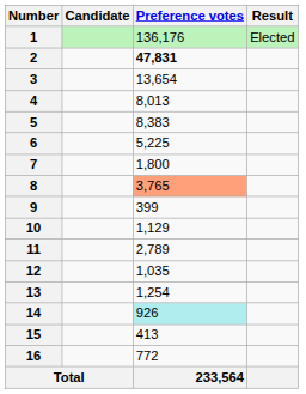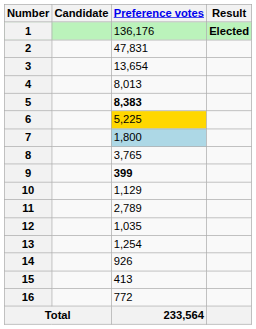1 | Result: normal -> bold
2 | Preference votes: bold -> normal
5 | Preference votes: normal -> bold
6 | Preference votes: no background -> gold background
7 | Preference votes: no background -> lightblue background
8 | Preference votes: lightsalmon background -> no background
9 | Preference votes: normal -> bold
14 | Preference votes: paleturquoise background -> no background
